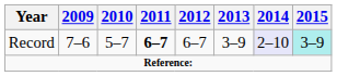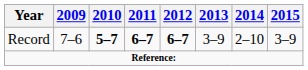Record | 2010: normal -> bold
Record | 2012: normal -> bold
Record | 2014: lavender background -> no background
Record | 2015: paleturquoise background -> no background
